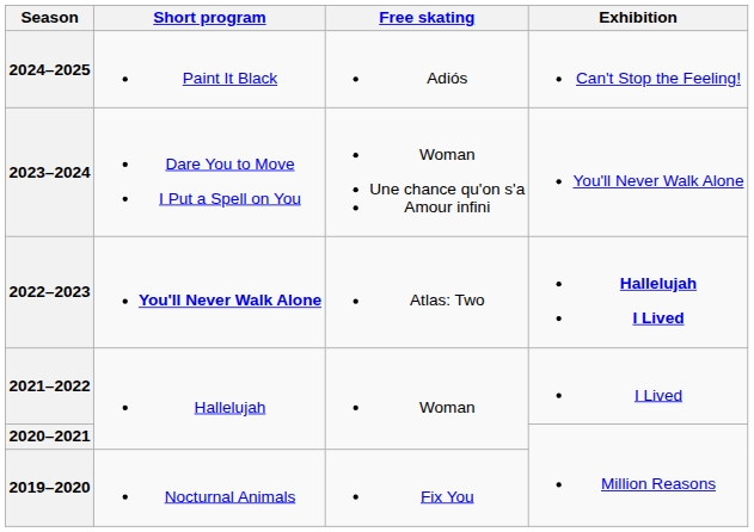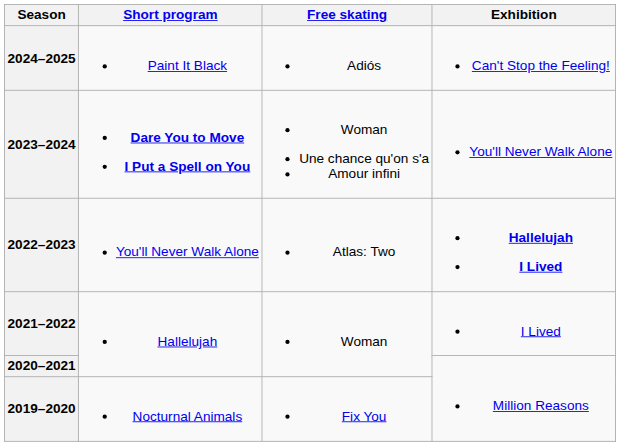2023–2024 | Short program: normal -> bold
2022–2023 | Short program: bold -> normal
